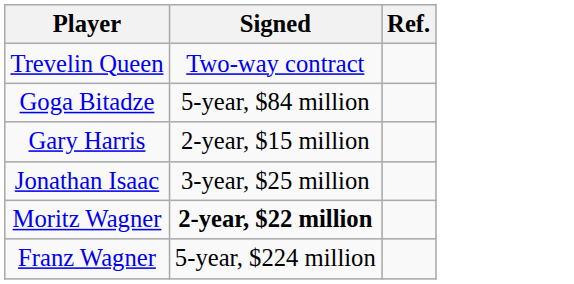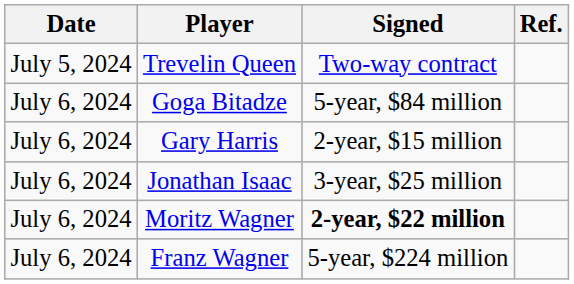+ column: Date | July 5, 2024 | July 6, 2024 | July 6, 2024 | July 6, 2024 | July 6, 2024 | July 6, 2024
